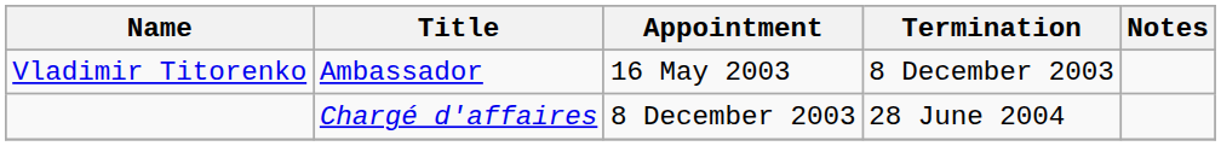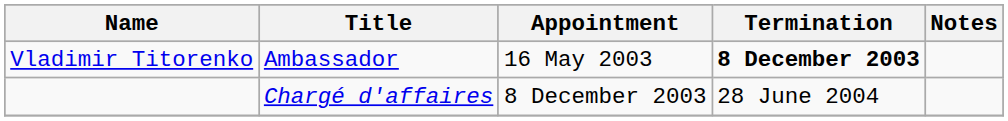Vladimir Titorenko | Termination: normal -> bold
